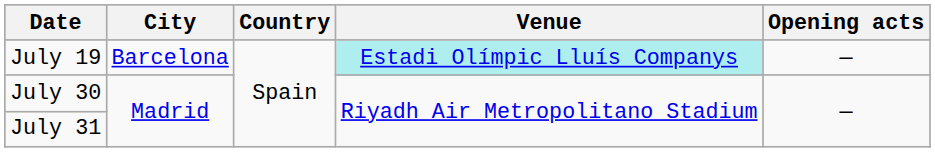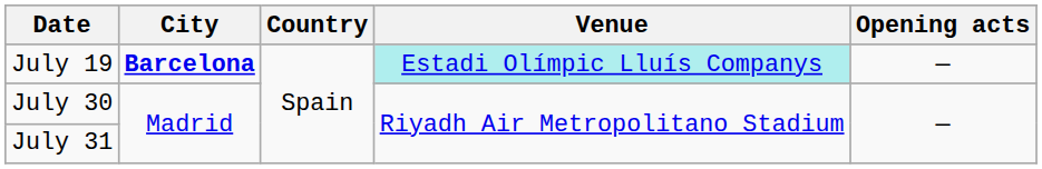July 19 | City: normal -> bold
